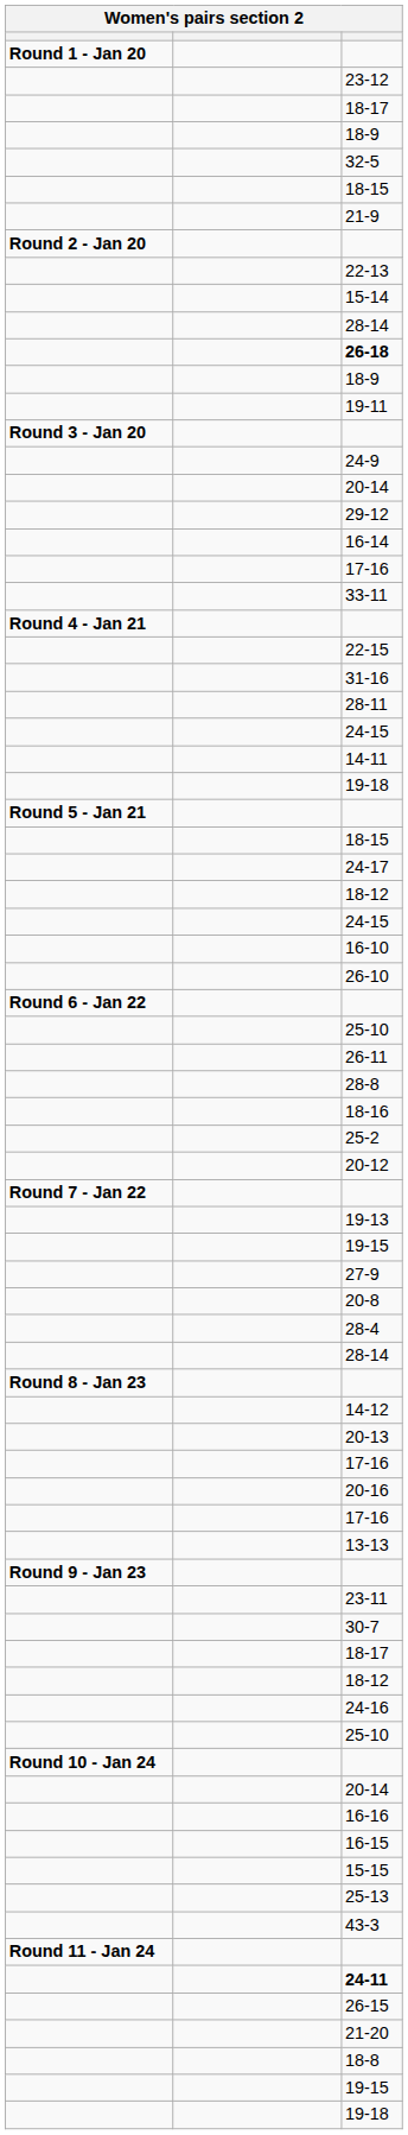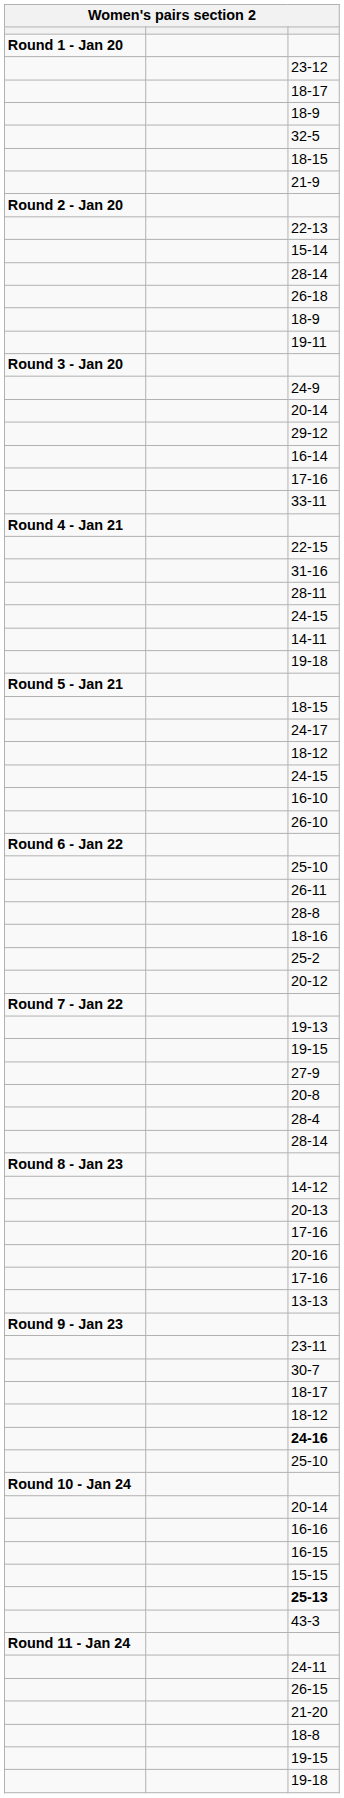26-18 | column 3: bold -> normal
24-16 | column 3: normal -> bold
25-13 | column 3: normal -> bold
24-11 | column 3: bold -> normal
